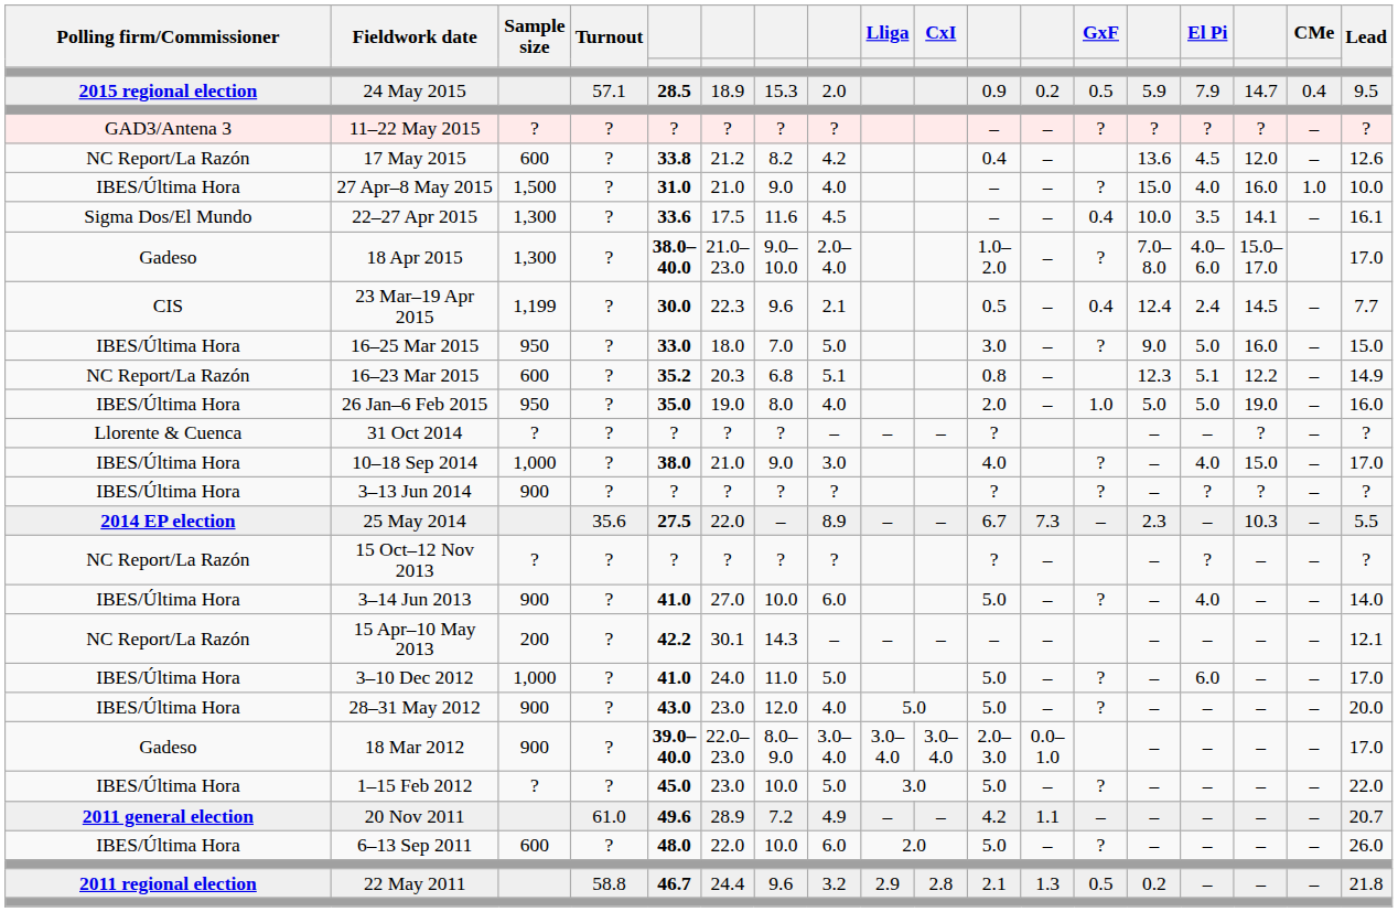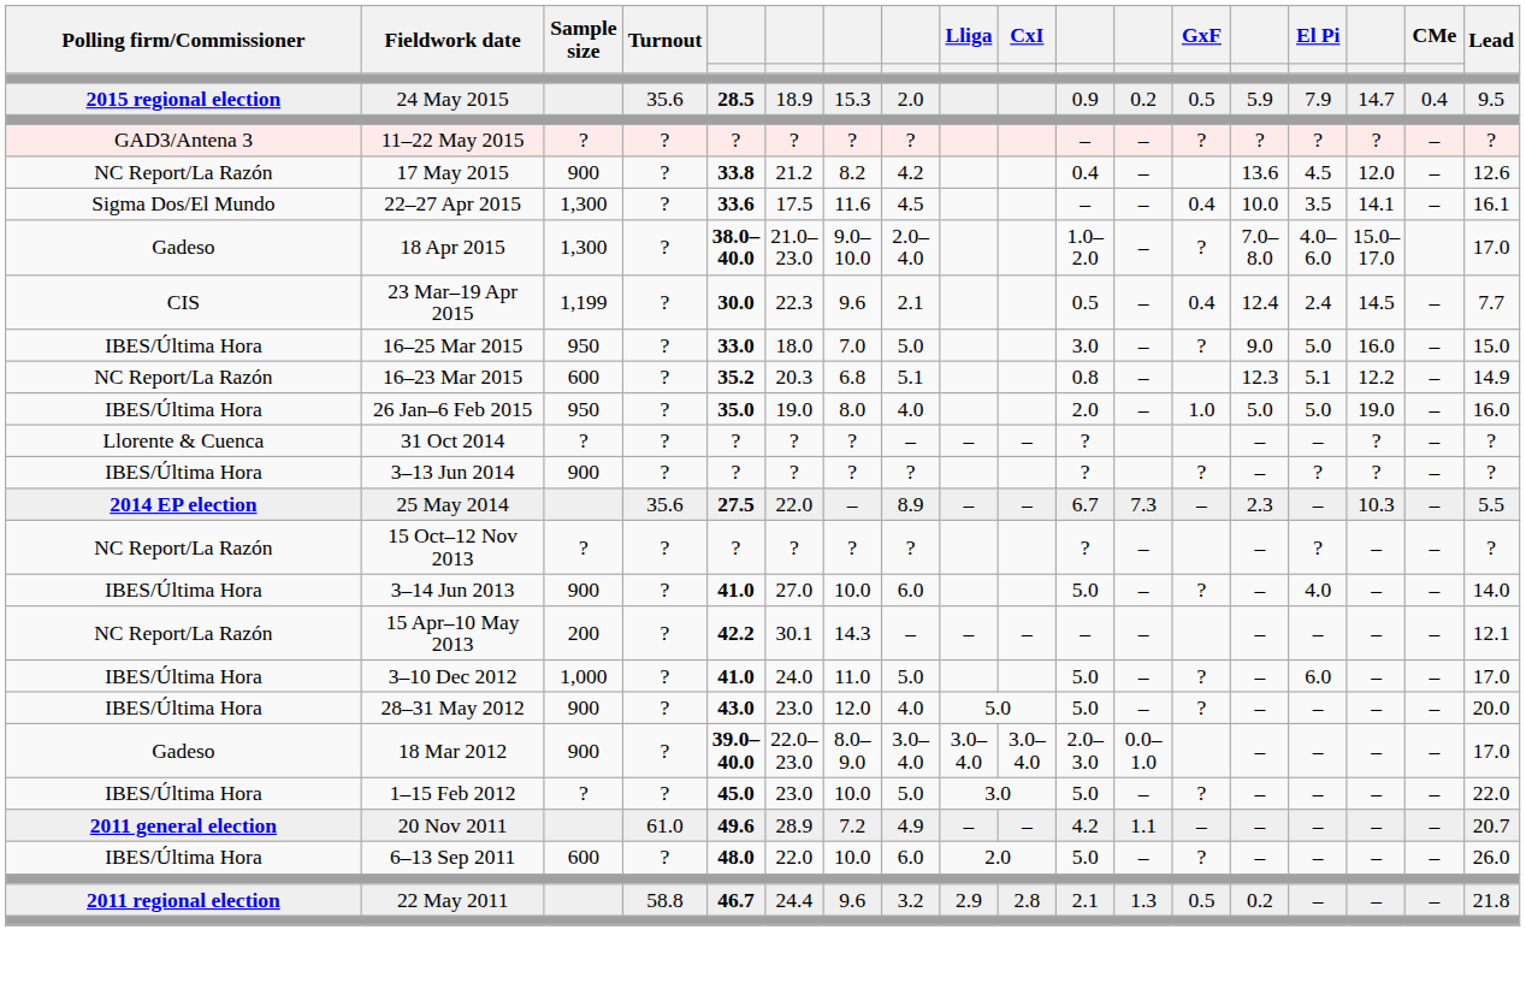24 May 2015 | Turnout: 57.1 -> 35.6
17 May 2015 | Sample size: 600 -> 900
- row: IBES/Última Hora | 27 Apr–8 May 2015 | 1,500 | ? | 31.0 | 21.0 | 9.0 | 4.0 | – | – | ? | 15.0 | 4.0 | 16.0 | 1.0 | 10.0
- row: IBES/Última Hora | 10–18 Sep 2014 | 1,000 | ? | 38.0 | 21.0 | 9.0 | 3.0 | 4.0 | ? | – | 4.0 | 15.0 | – | 17.0
